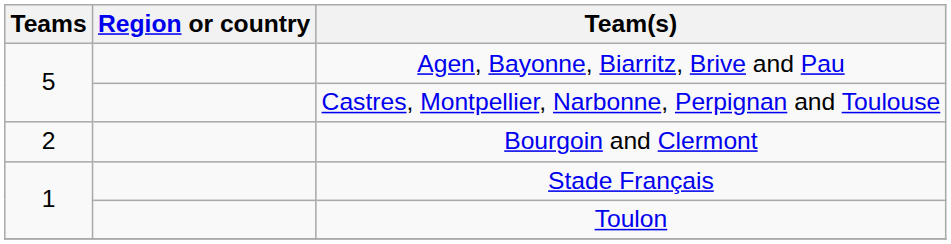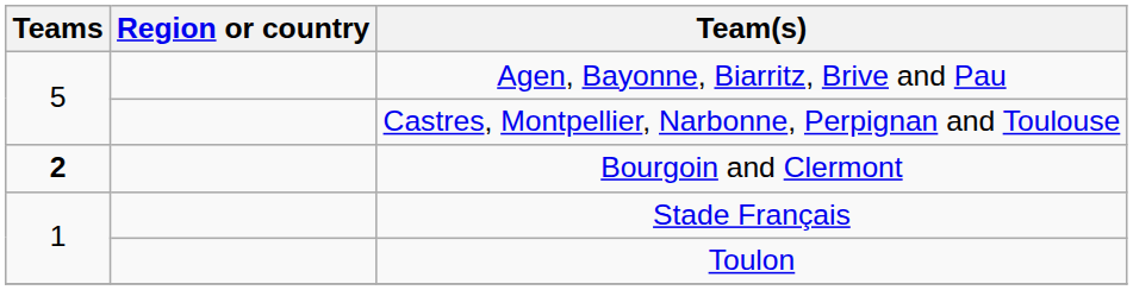Bourgoin and Clermont | Teams: normal -> bold
